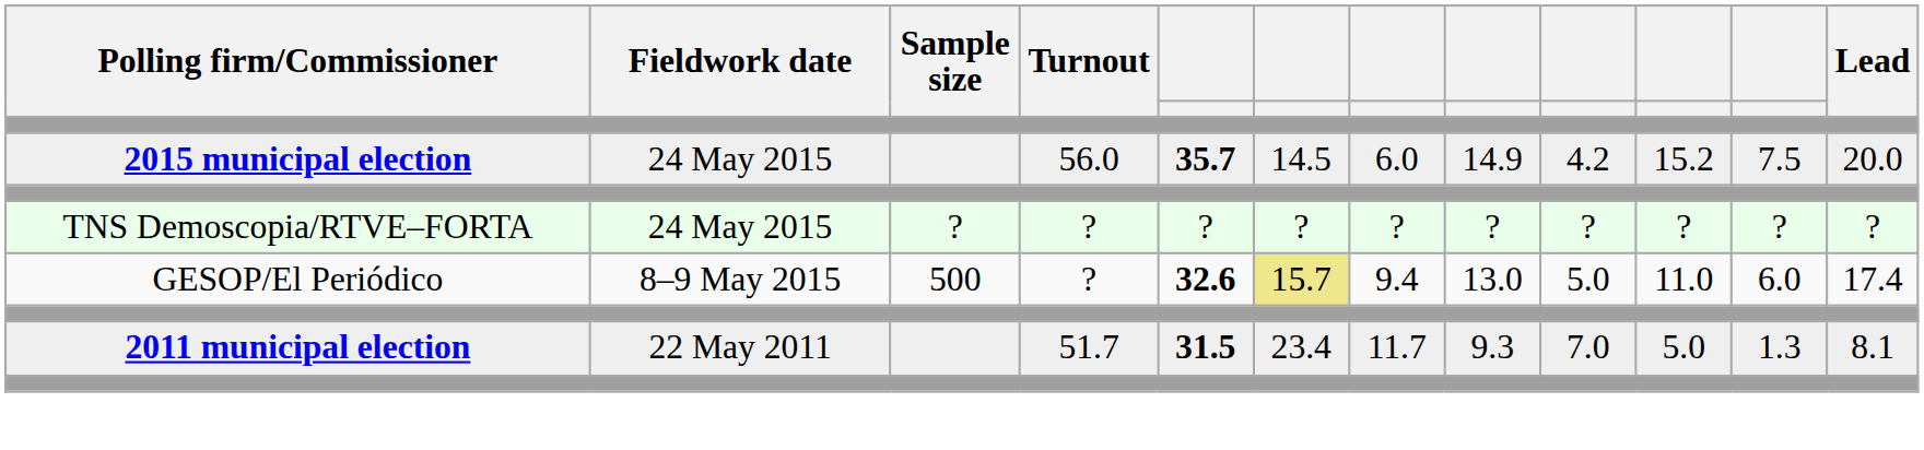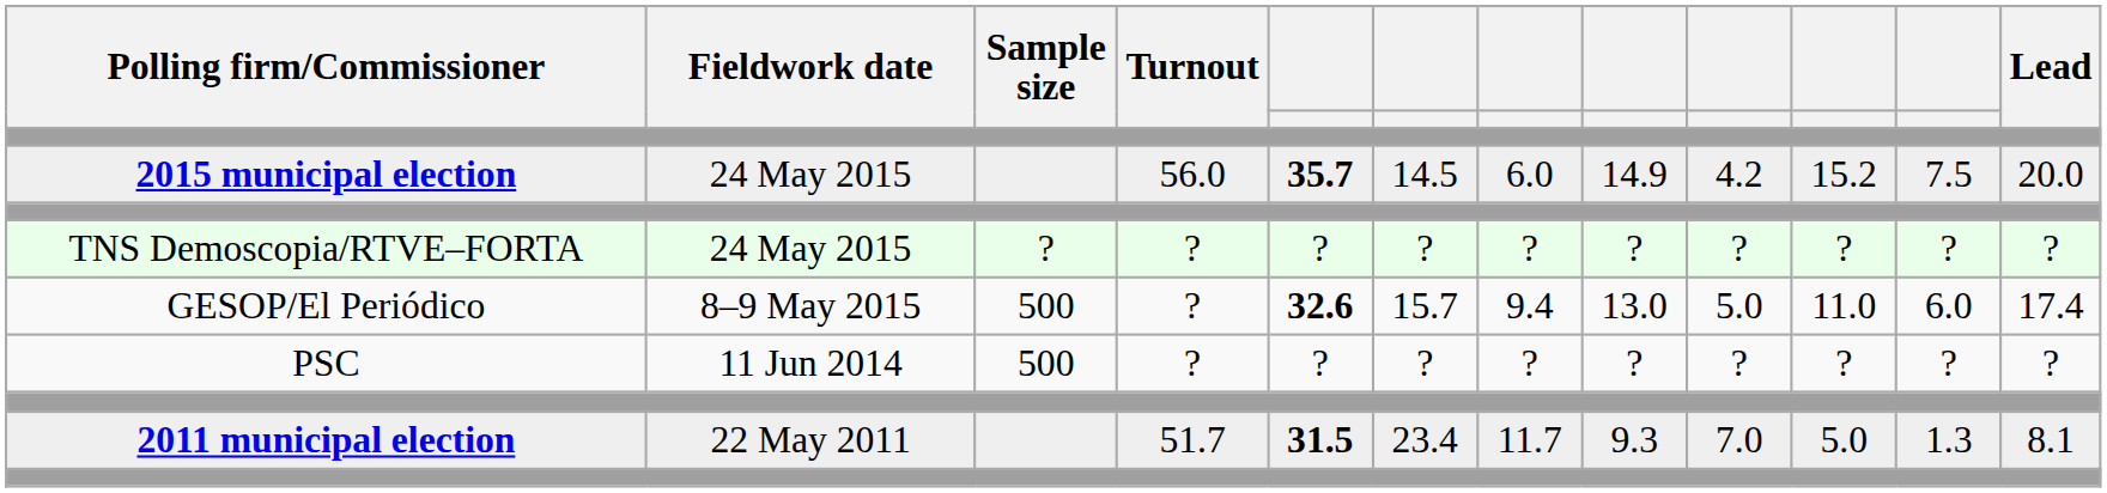GESOP/El Periódico | column 6: khaki background -> no background
+ row: PSC | 11 Jun 2014 | 500 | ? | ? | ? | ? | ? | ? | ? | ? | ?
